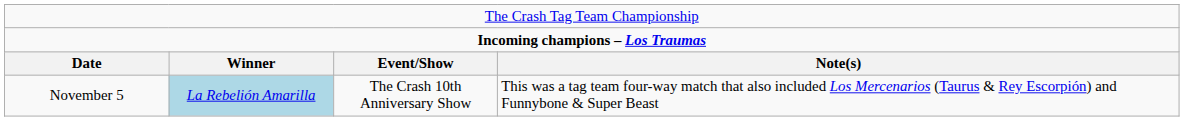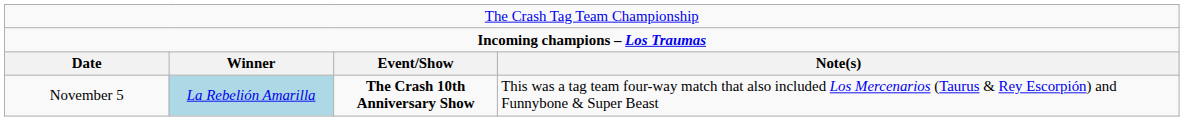November 5 | column 3: normal -> bold
